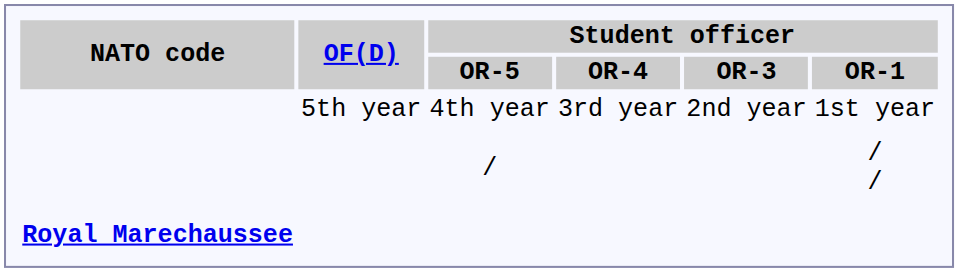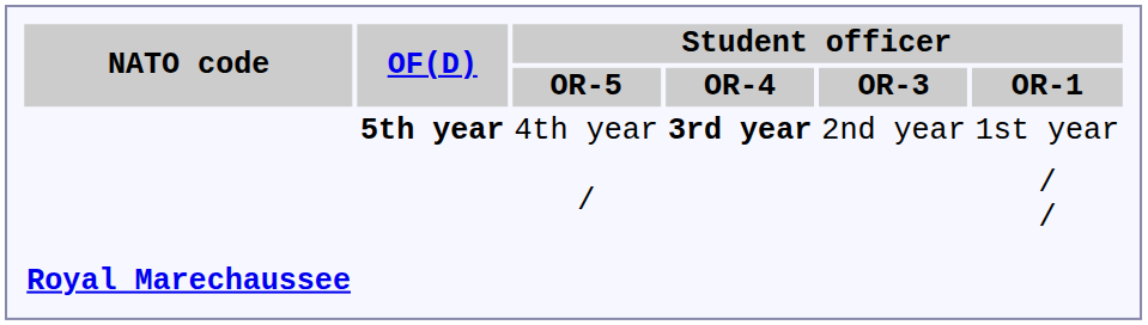4th year | OF(D): normal -> bold
4th year | Student officer / OR-4: normal -> bold
